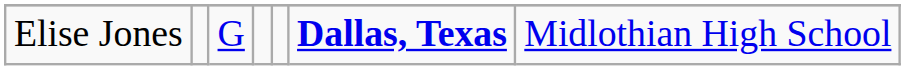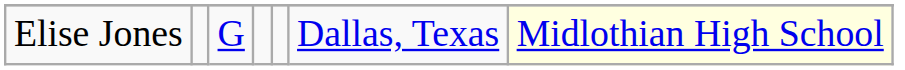Elise Jones | column 6: bold -> normal
Elise Jones | column 7: no background -> lightyellow background
